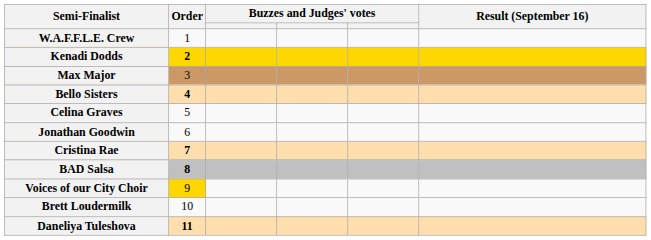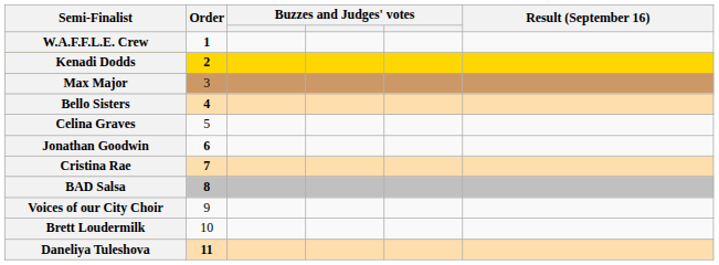W.A.F.F.L.E. Crew | Order: normal -> bold
Jonathan Goodwin | Order: normal -> bold
Voices of our City Choir | Order: gold background -> no background
